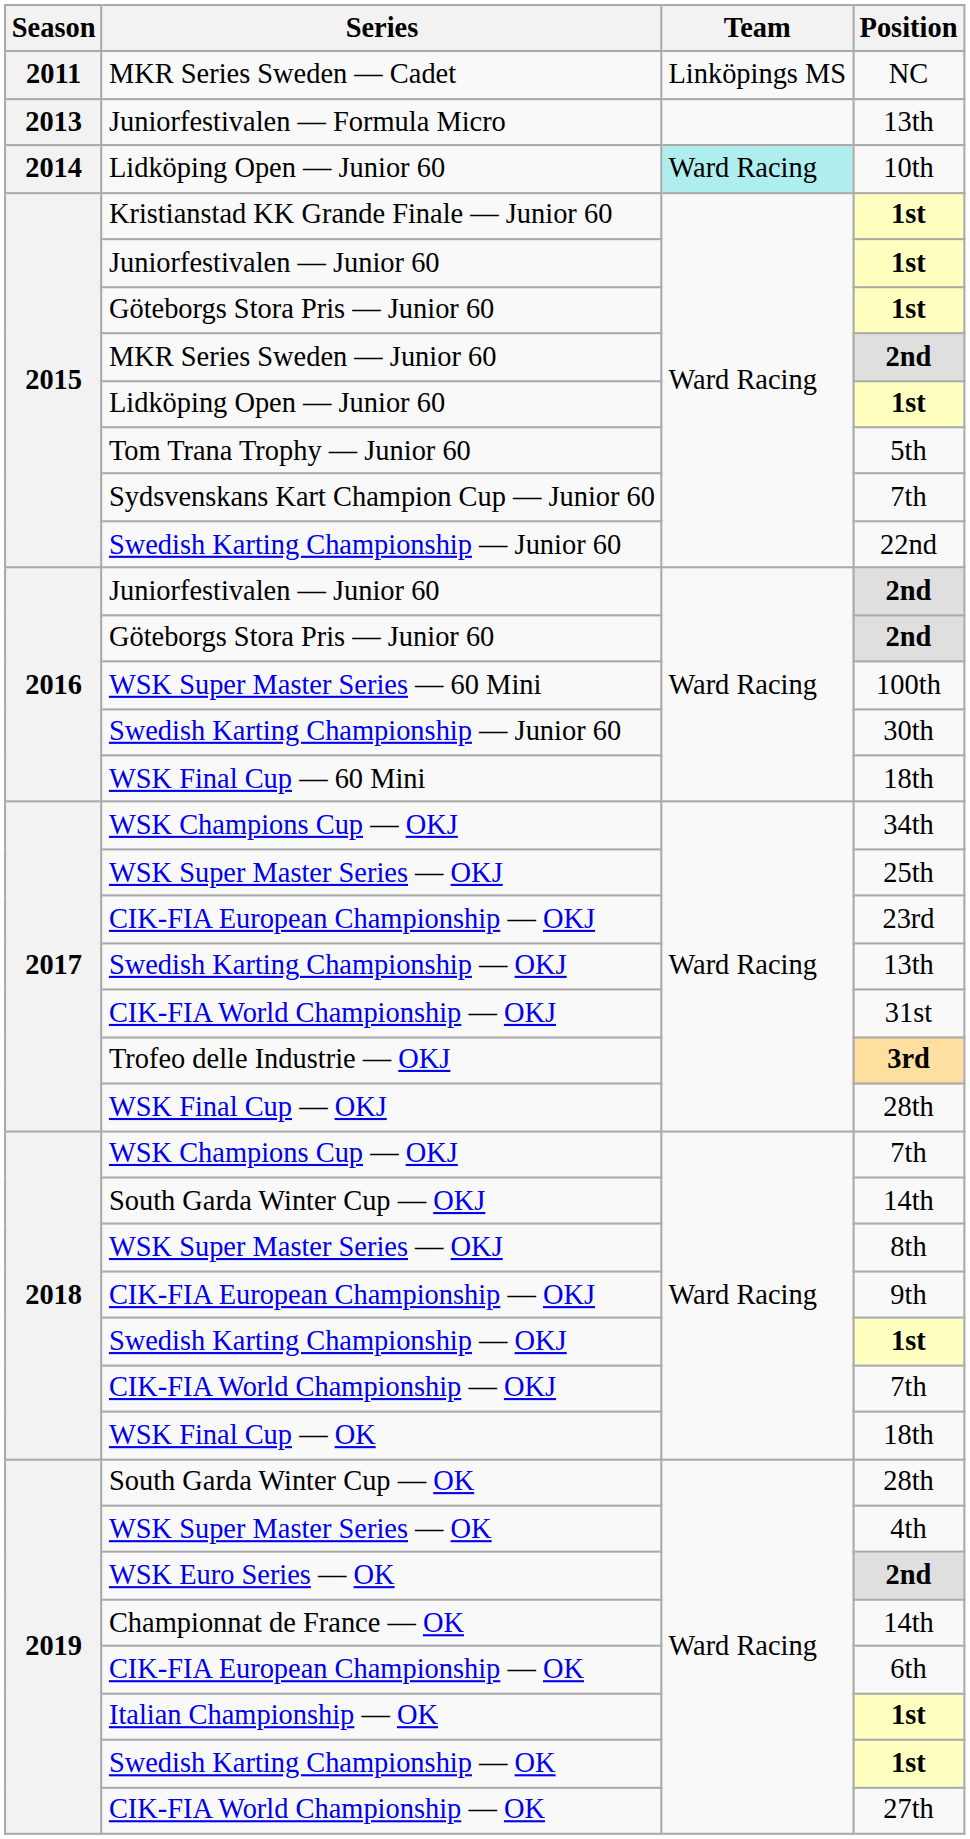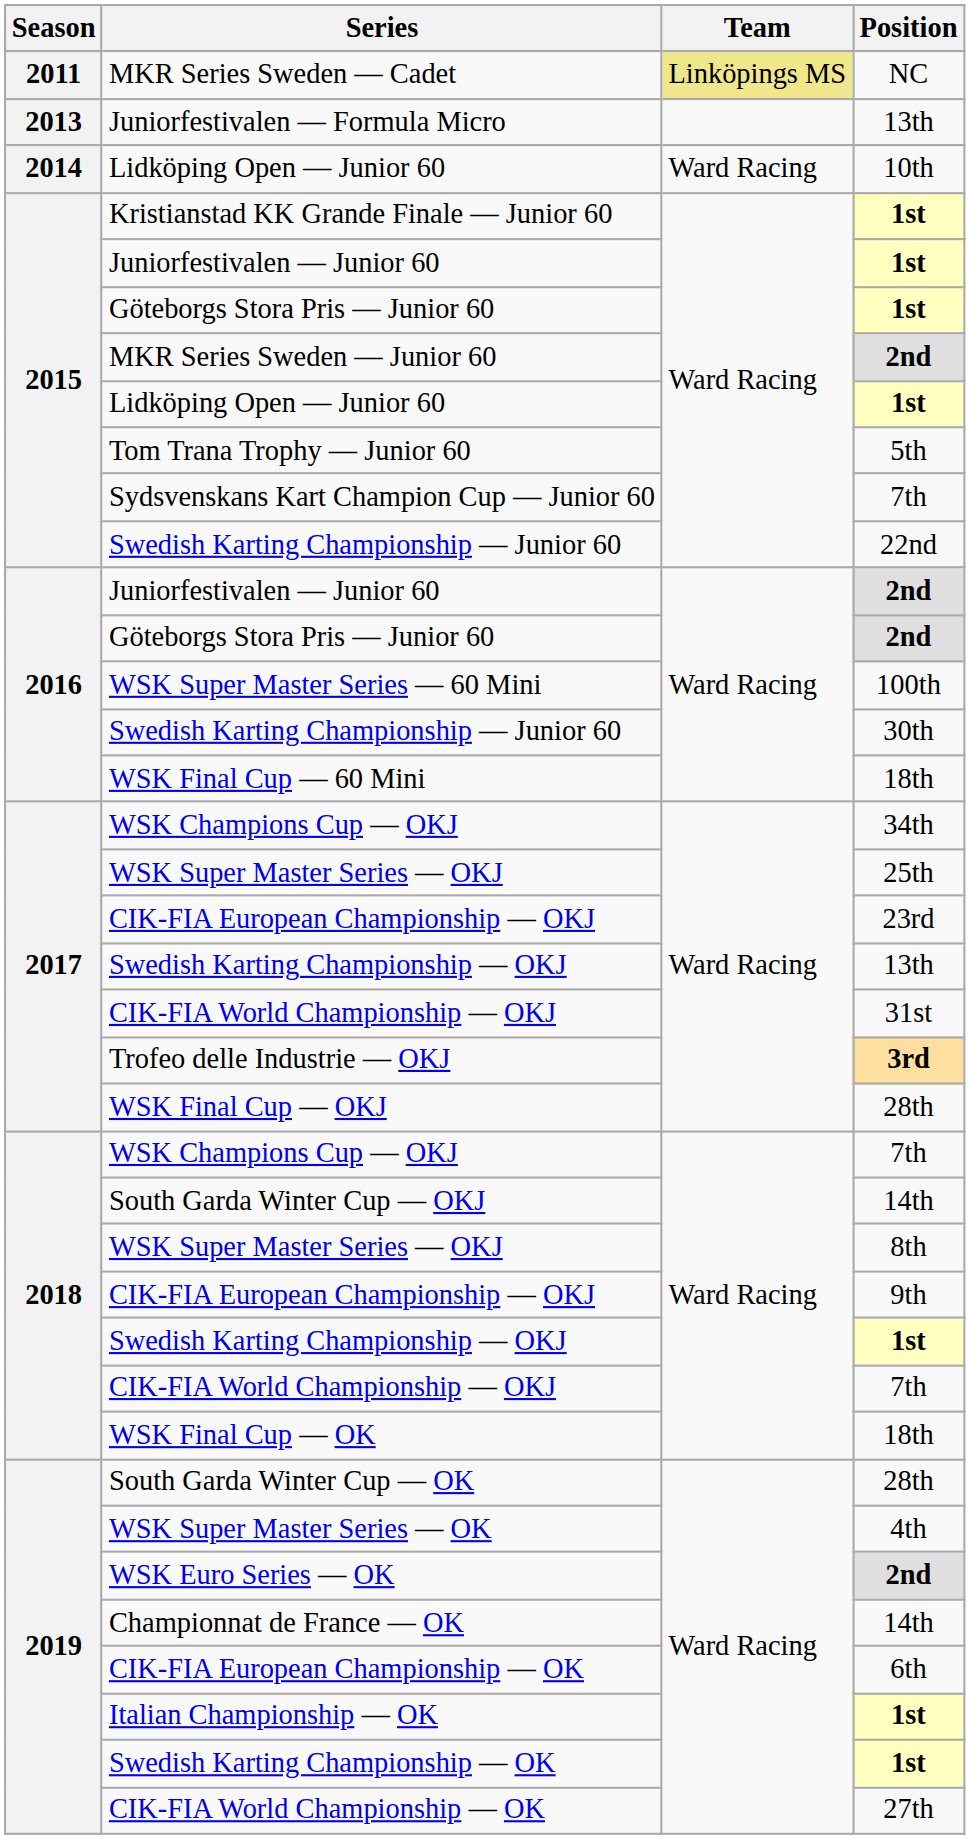MKR Series Sweden — Cadet | Team: no background -> khaki background
Lidköping Open — Junior 60 / 10th | Team: paleturquoise background -> no background
